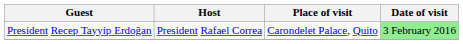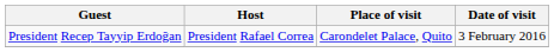President Recep Tayyip Erdoğan | Date of visit: lightgreen background -> no background
